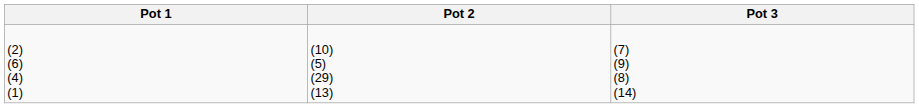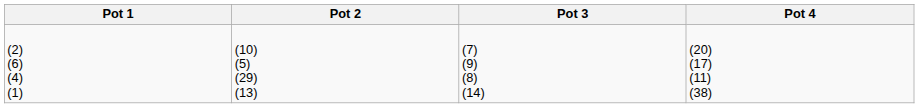+ column: Pot 4 | (20) (17) (11) (38)
